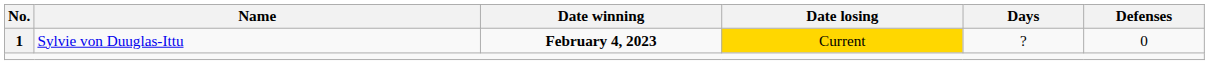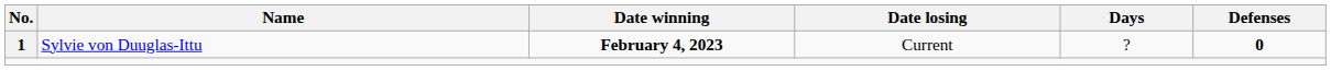Sylvie von Duuglas-Ittu | Date losing: gold background -> no background
Sylvie von Duuglas-Ittu | Defenses: normal -> bold
